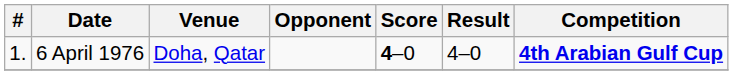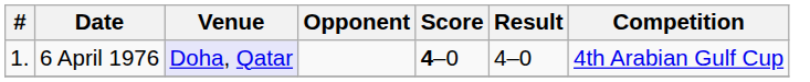6 April 1976 | Venue: no background -> lavender background
6 April 1976 | Competition: bold -> normal
